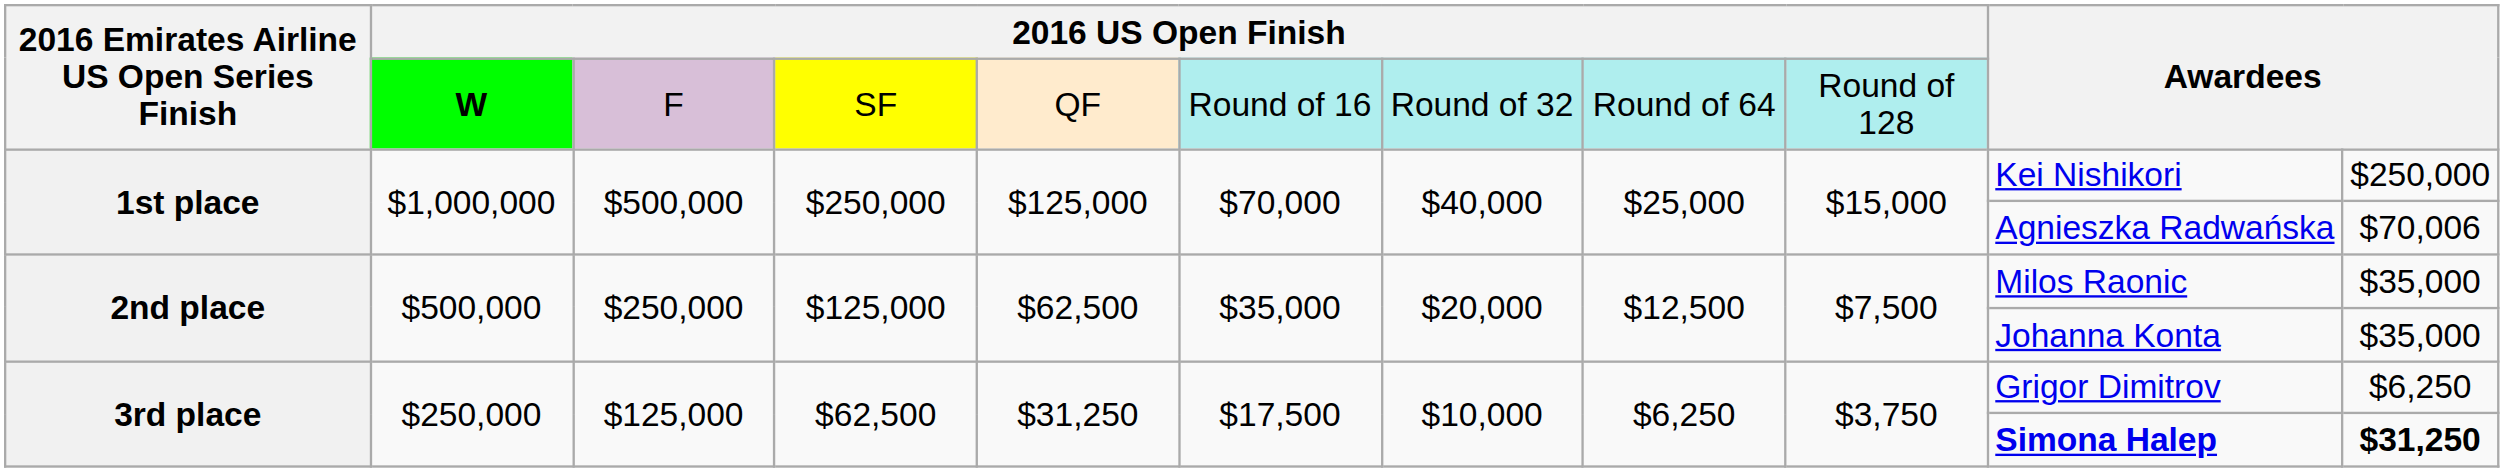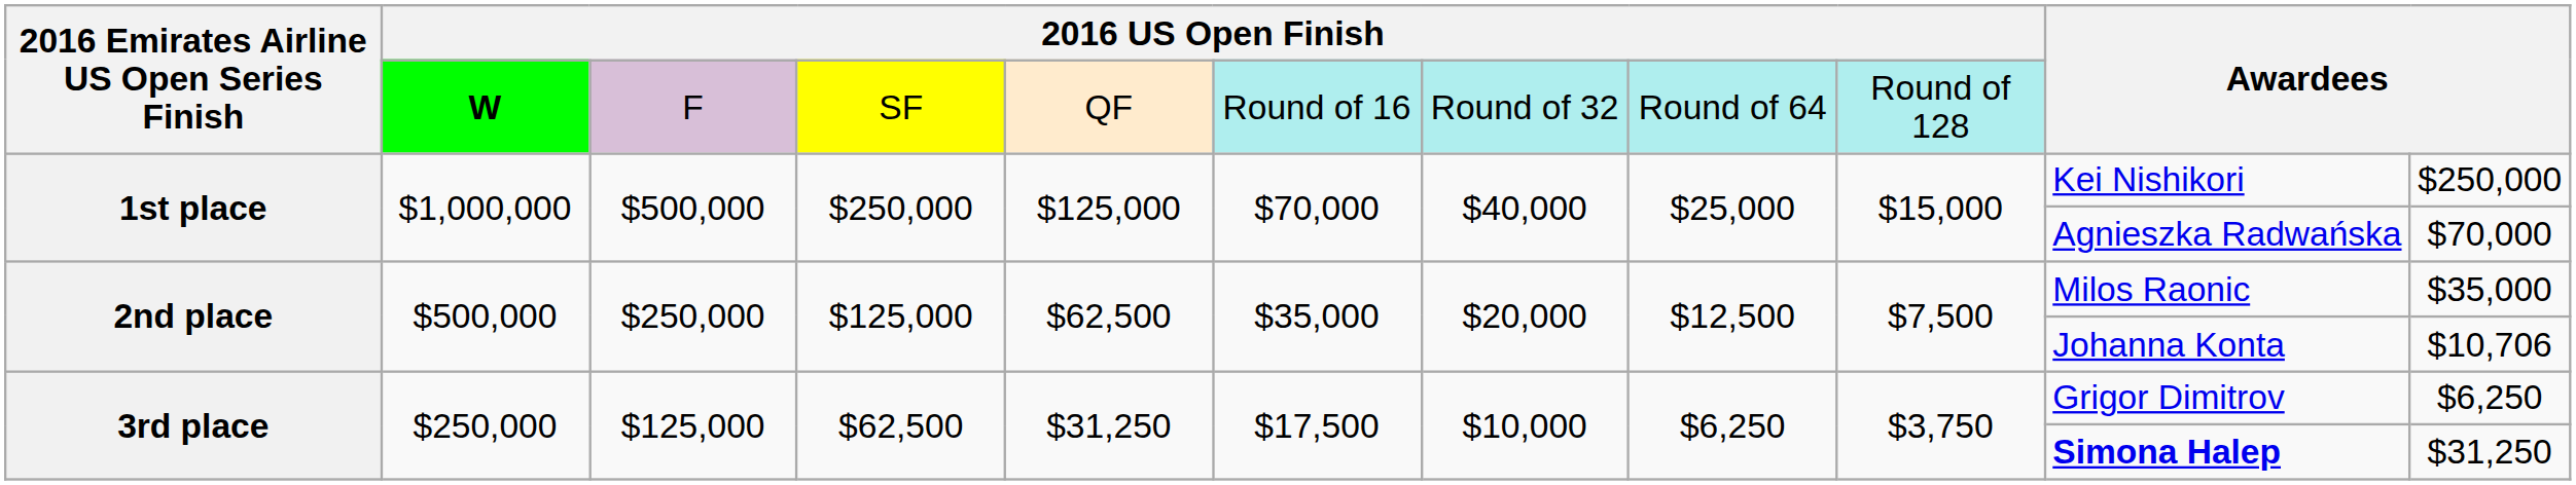row 4 | column 11: $70,006 -> $70,000
row 6 | column 11: $35,000 -> $10,706
row 8 | column 11: bold -> normal
